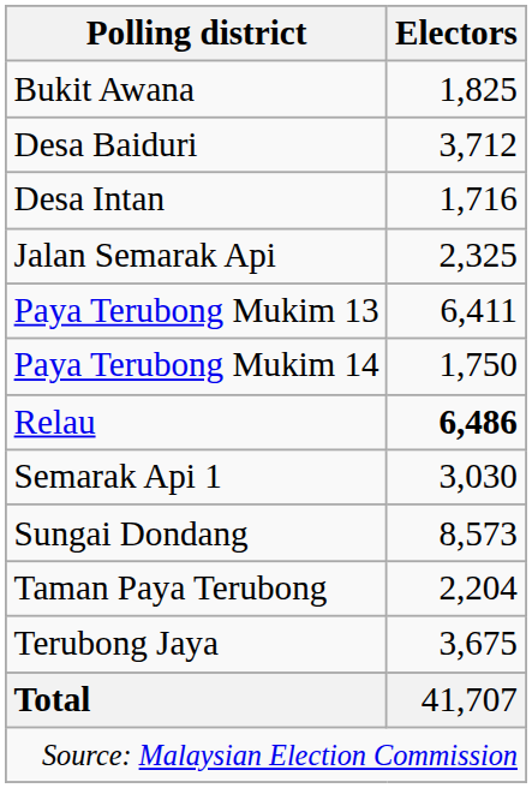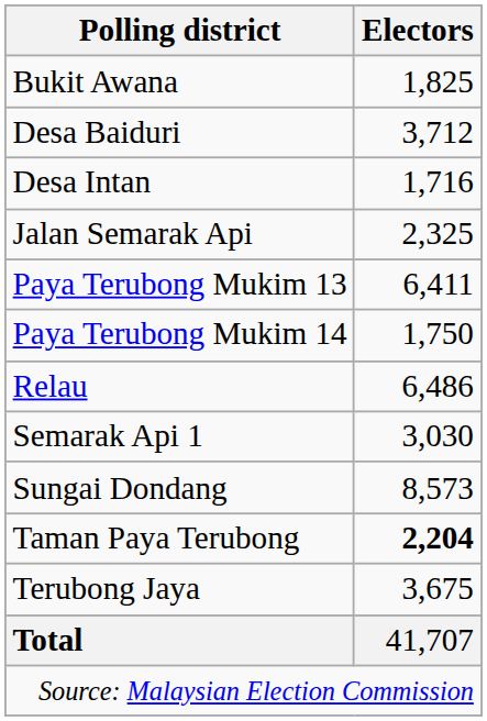Relau | Electors: bold -> normal
Taman Paya Terubong | Electors: normal -> bold
